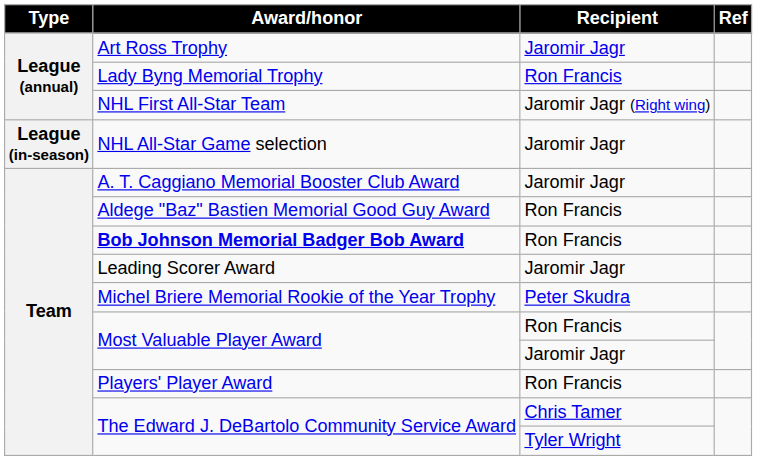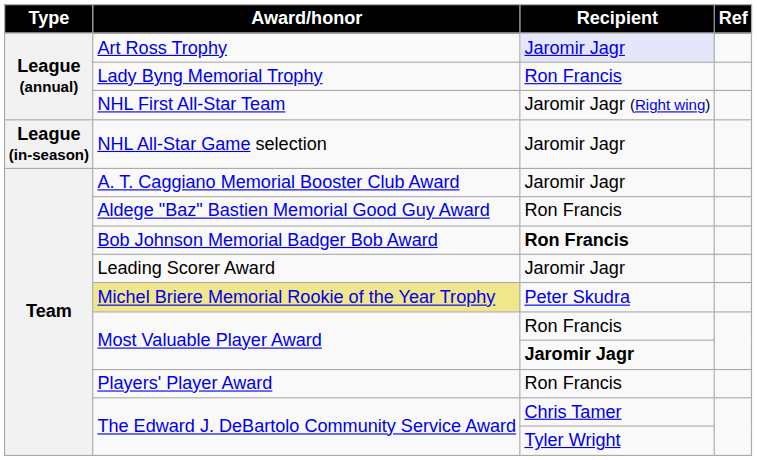Art Ross Trophy | Recipient: no background -> lavender background
Bob Johnson Memorial Badger Bob Award | Award/honor: bold -> normal
Bob Johnson Memorial Badger Bob Award | Recipient: normal -> bold
Michel Briere Memorial Rookie of the Year Trophy | Award/honor: no background -> khaki background
Most Valuable Player Award / Jaromir Jagr | Recipient: normal -> bold
